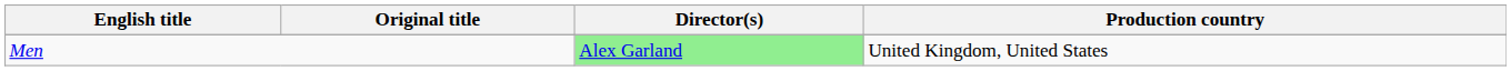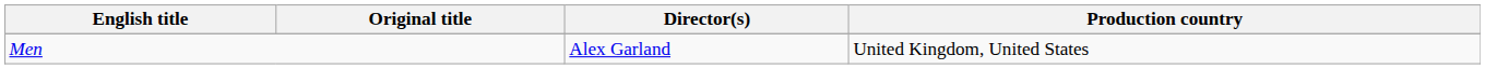Men | Director(s): lightgreen background -> no background
